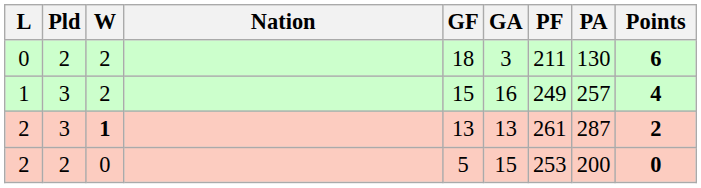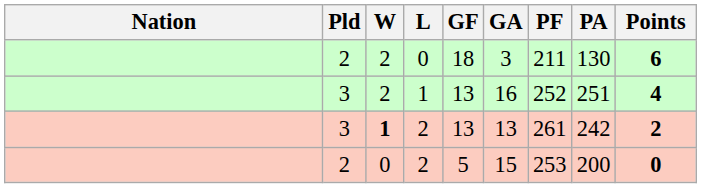columns swapped: Nation <-> L
row 3 | GF: 15 -> 13
row 3 | PF: 249 -> 252
row 3 | PA: 257 -> 251
row 4 | PA: 287 -> 242
